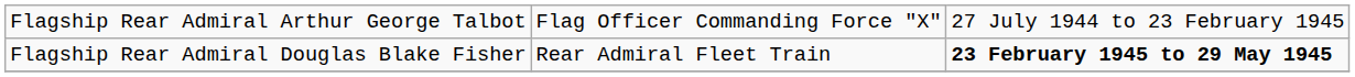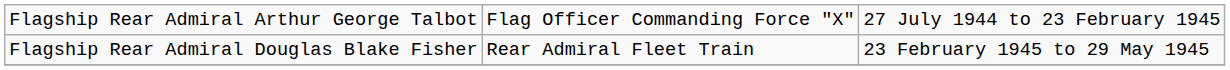Flagship Rear Admiral Douglas Blake Fisher | column 3: bold -> normal
